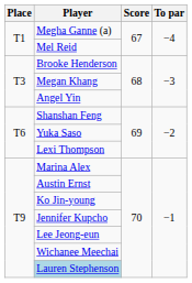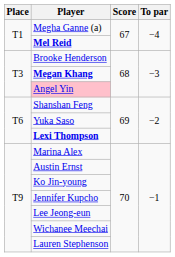Mel Reid | Player: normal -> bold
Megan Khang | Player: normal -> bold
Angel Yin | Player: no background -> pink background
Lexi Thompson | Player: normal -> bold
Lauren Stephenson | Player: lightblue background -> no background
